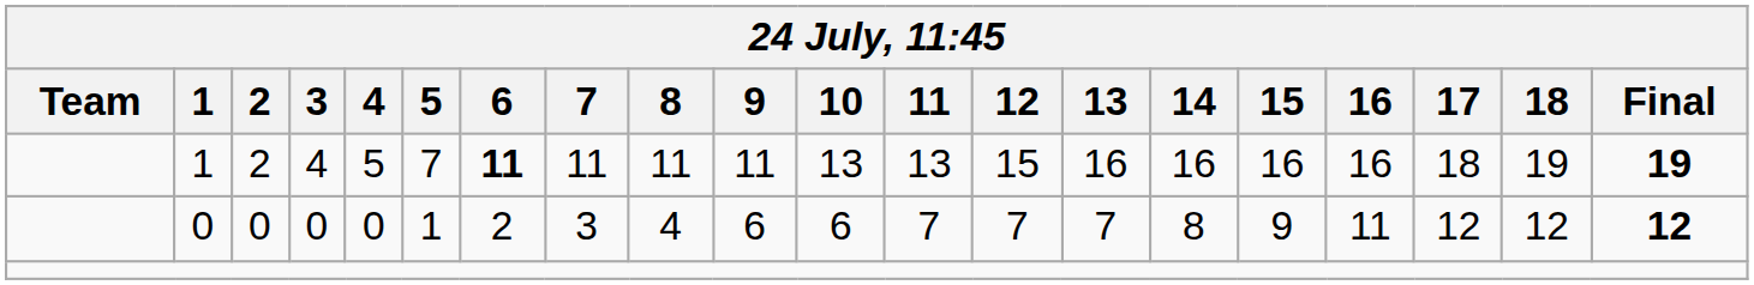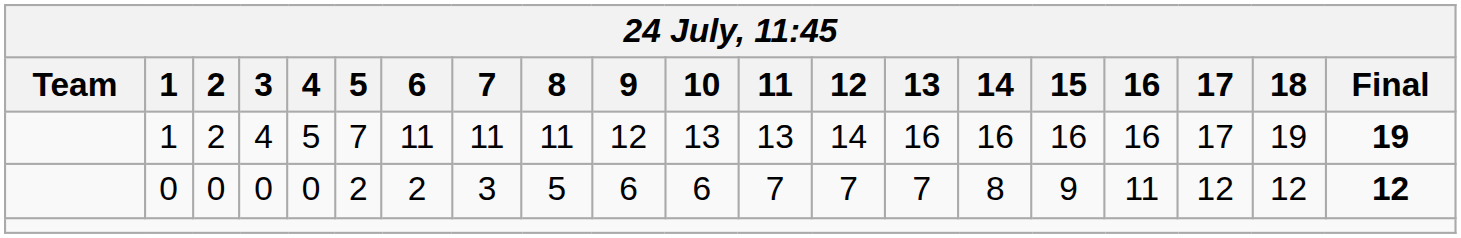row 3 | 6: bold -> normal
row 3 | 9: 11 -> 12
row 3 | 12: 15 -> 14
row 3 | 17: 18 -> 17
row 4 | 5: 1 -> 2
row 4 | 8: 4 -> 5
